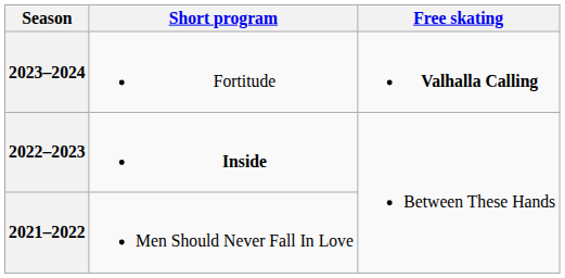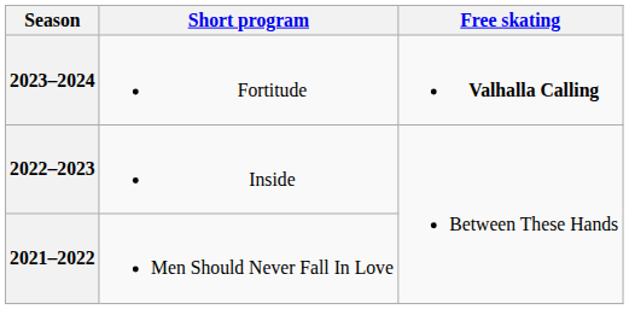2022–2023 | Short program: bold -> normal
